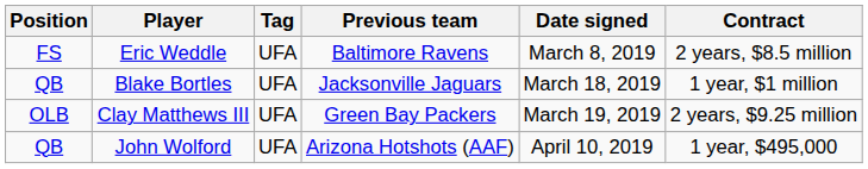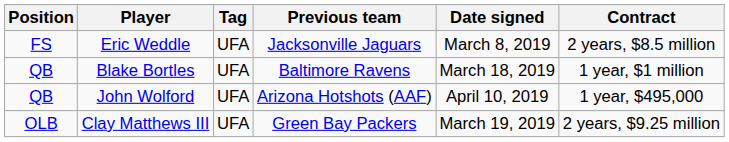Eric Weddle | Previous team: Baltimore Ravens -> Jacksonville Jaguars
Blake Bortles | Previous team: Jacksonville Jaguars -> Baltimore Ravens
rows swapped: Clay Matthews III <-> John Wolford
